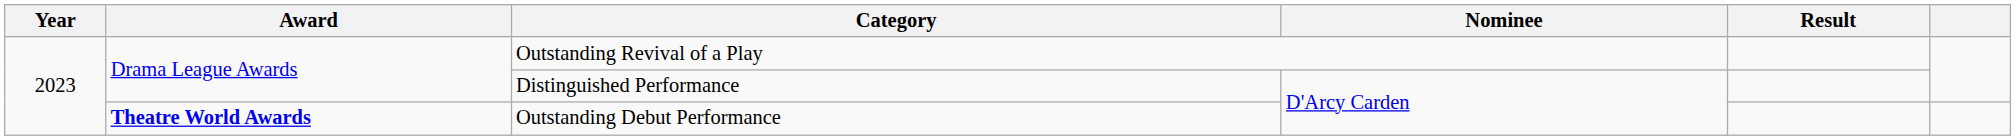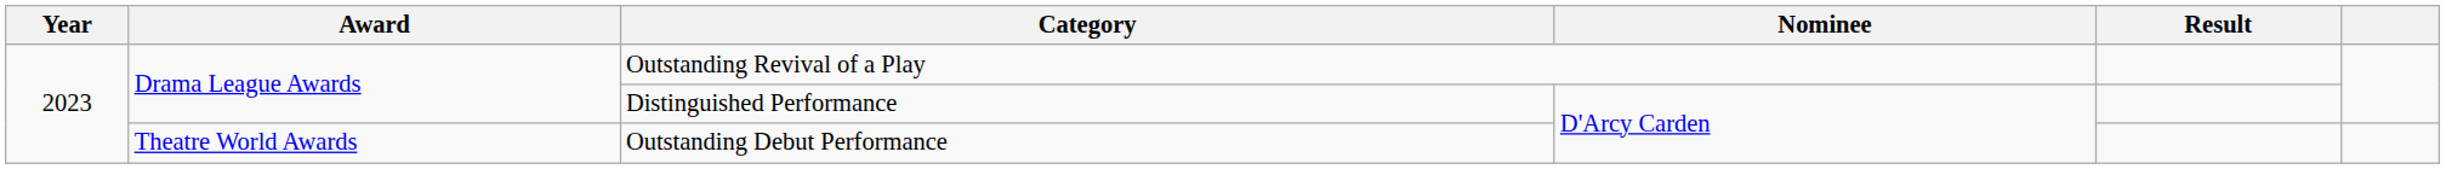Outstanding Debut Performance | Award: bold -> normal
